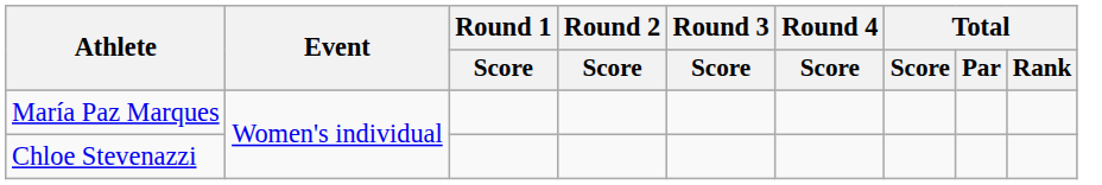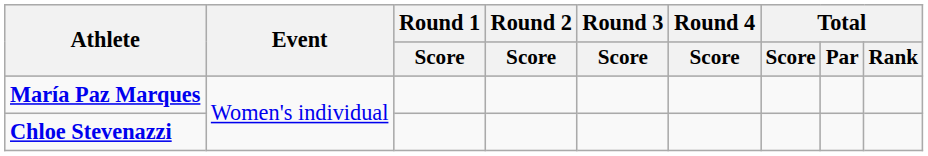María Paz Marques | Athlete: normal -> bold
Chloe Stevenazzi | Athlete: normal -> bold
